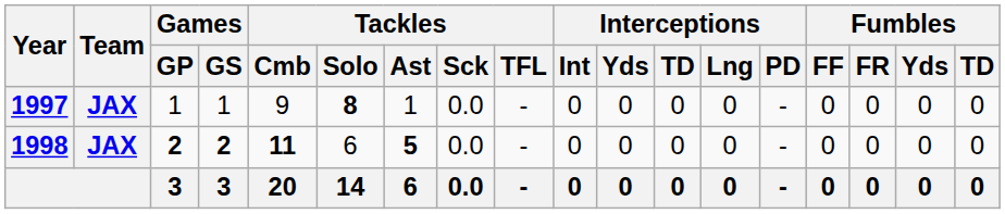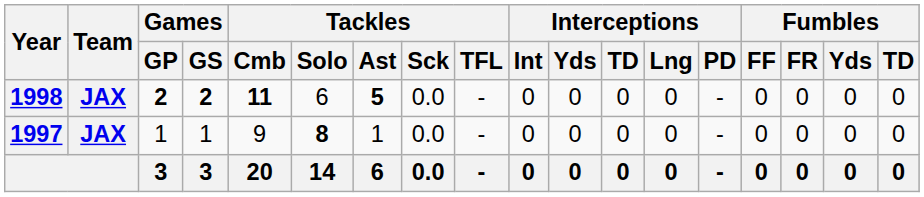rows swapped: 1997 <-> 1998
